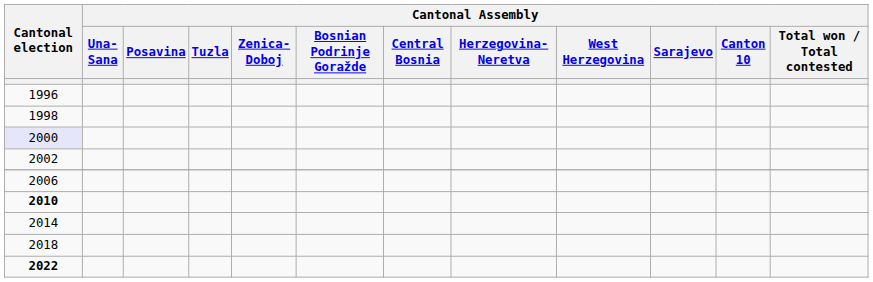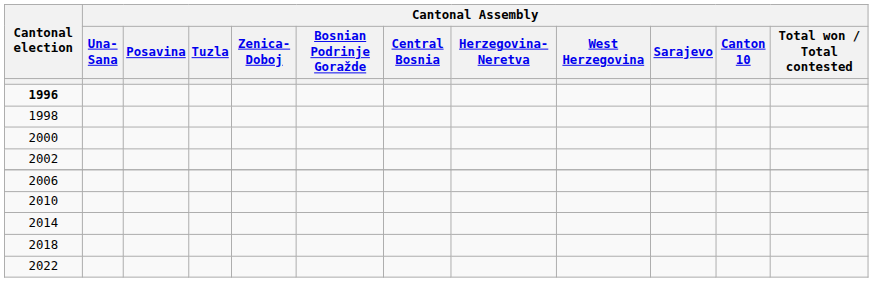1996 | Cantonal election: normal -> bold
2000 | Cantonal election: lavender background -> no background
2010 | Cantonal election: bold -> normal
2022 | Cantonal election: bold -> normal
